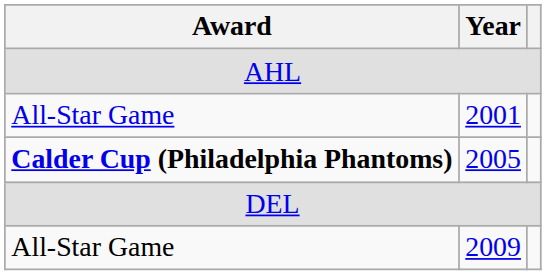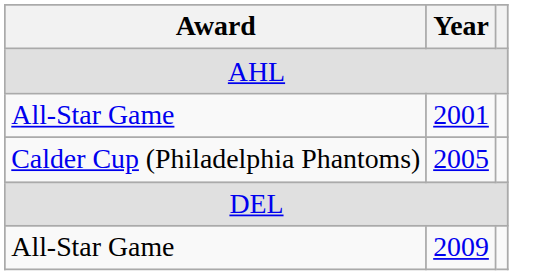2005 | Award: bold -> normal
